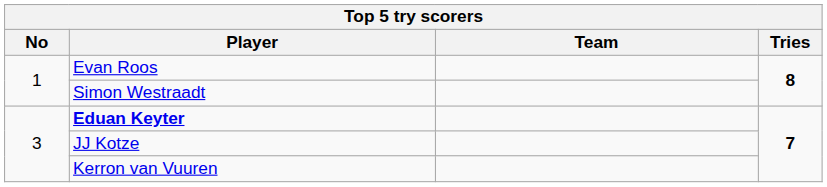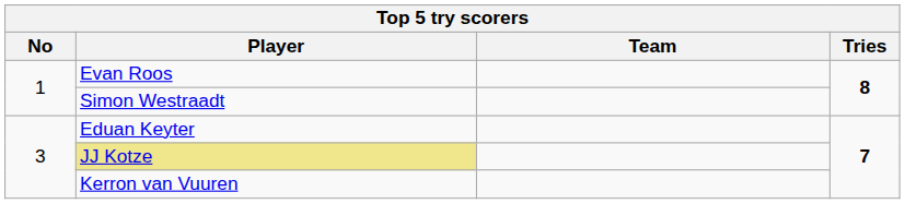Eduan Keyter | Player: bold -> normal
JJ Kotze | Player: no background -> khaki background
